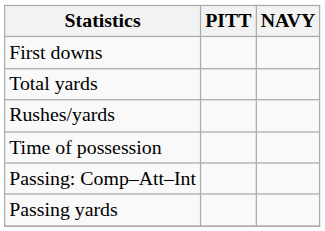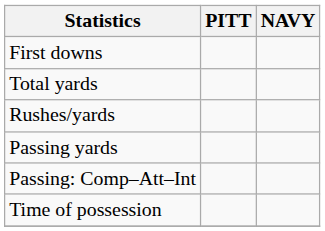rows swapped: Passing yards <-> Time of possession
